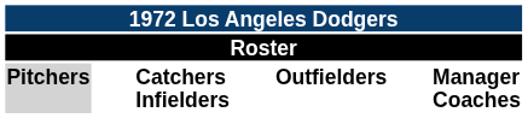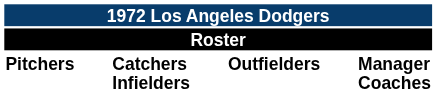Pitchers | column 1: lightgrey background -> no background
